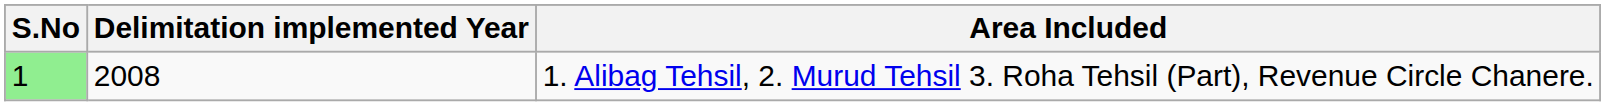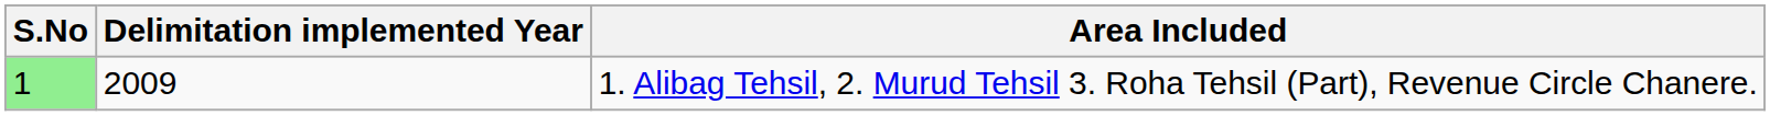row 2 | Delimitation implemented Year: 2008 -> 2009
